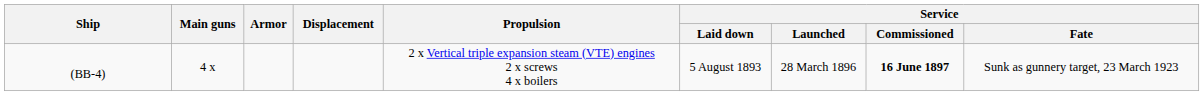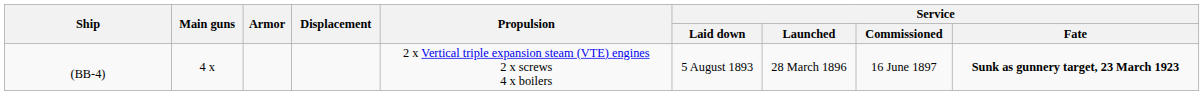(BB-4) | Service / Commissioned: bold -> normal
(BB-4) | Service / Fate: normal -> bold
